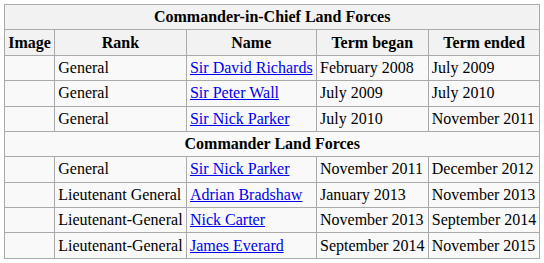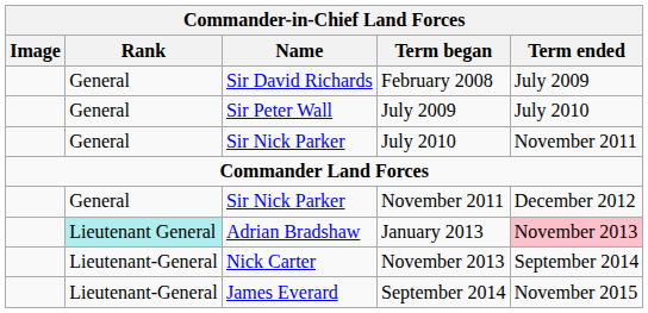January 2013 | Rank: no background -> paleturquoise background
January 2013 | Term ended: no background -> pink background
